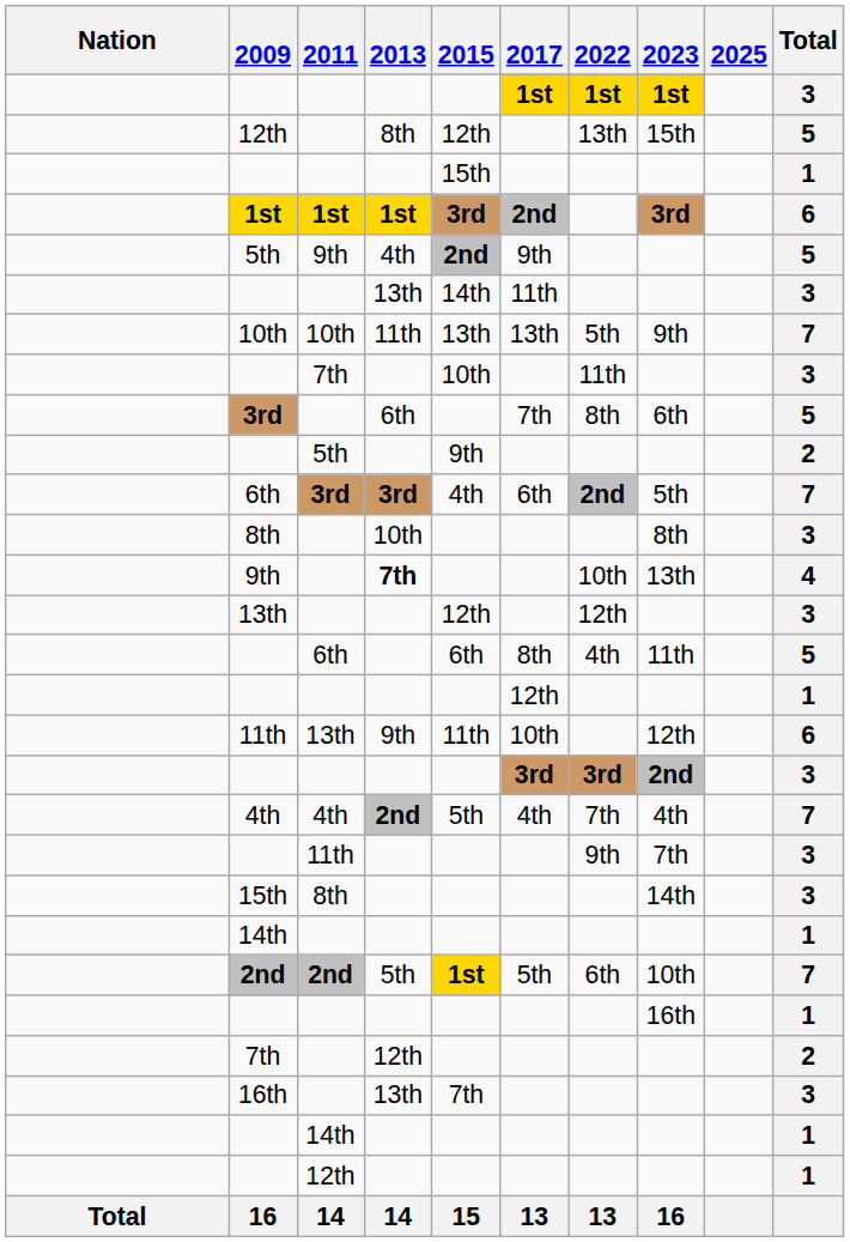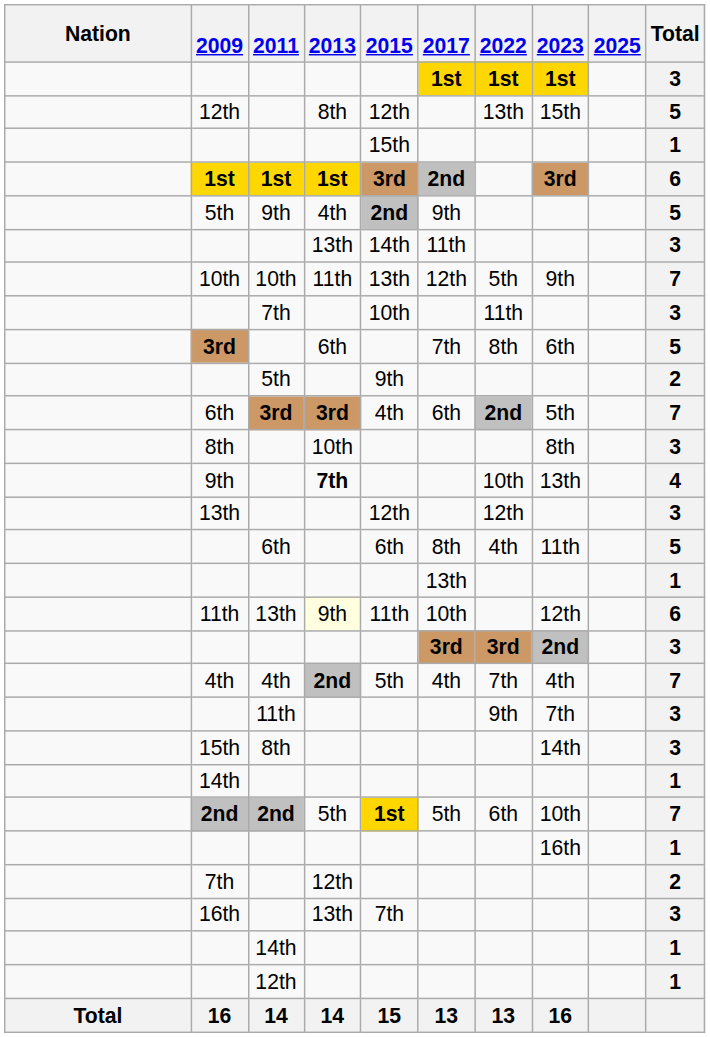row 8 | 2017: 13th -> 12th
row 17 | 2017: 12th -> 13th
row 18 | 2013: no background -> lightyellow background
